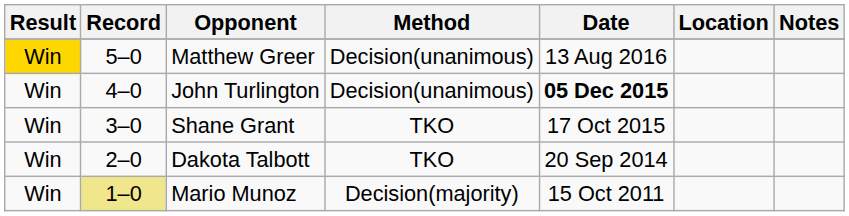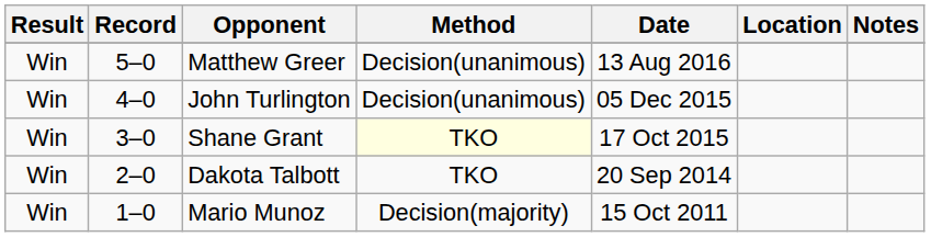Matthew Greer | Result: gold background -> no background
John Turlington | Date: bold -> normal
Shane Grant | Method: no background -> lightyellow background
Mario Munoz | Record: khaki background -> no background
